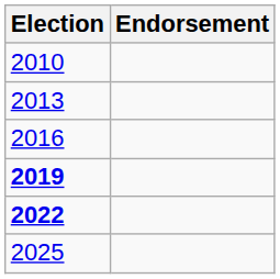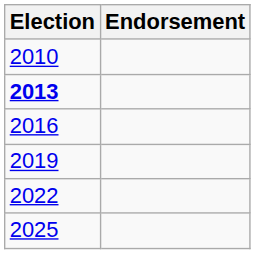2013 | Election: normal -> bold
2019 | Election: bold -> normal
2022 | Election: bold -> normal
